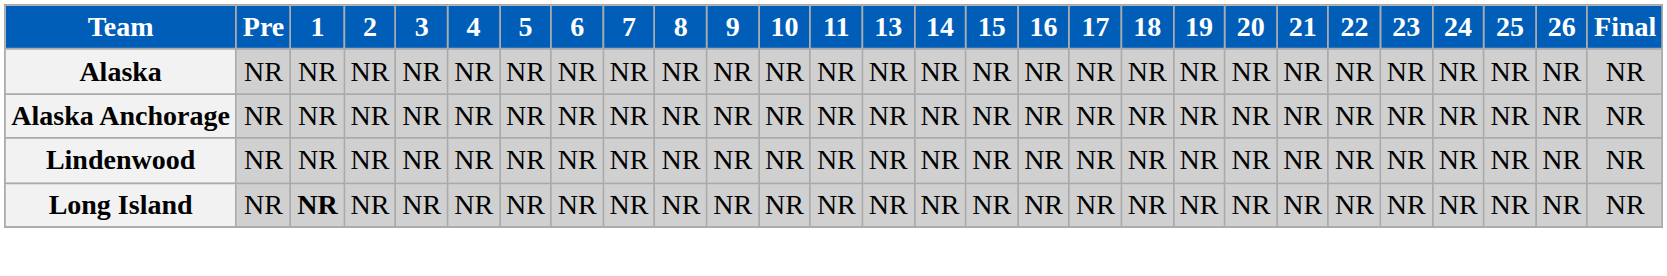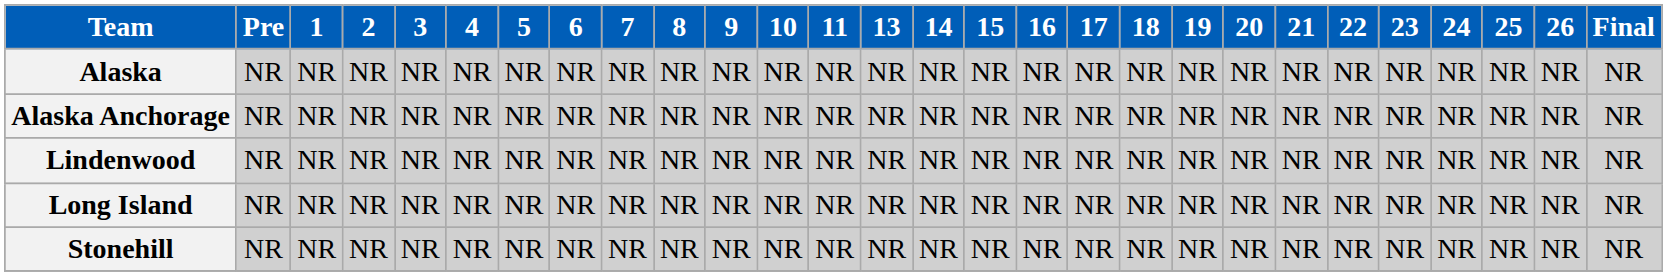Long Island | 1: bold -> normal
+ row: Stonehill | NR | NR | NR | NR | NR | NR | NR | NR | NR | NR | NR | NR | NR | NR | NR | NR | NR | NR | NR | NR | NR | NR | NR | NR | NR | NR | NR
